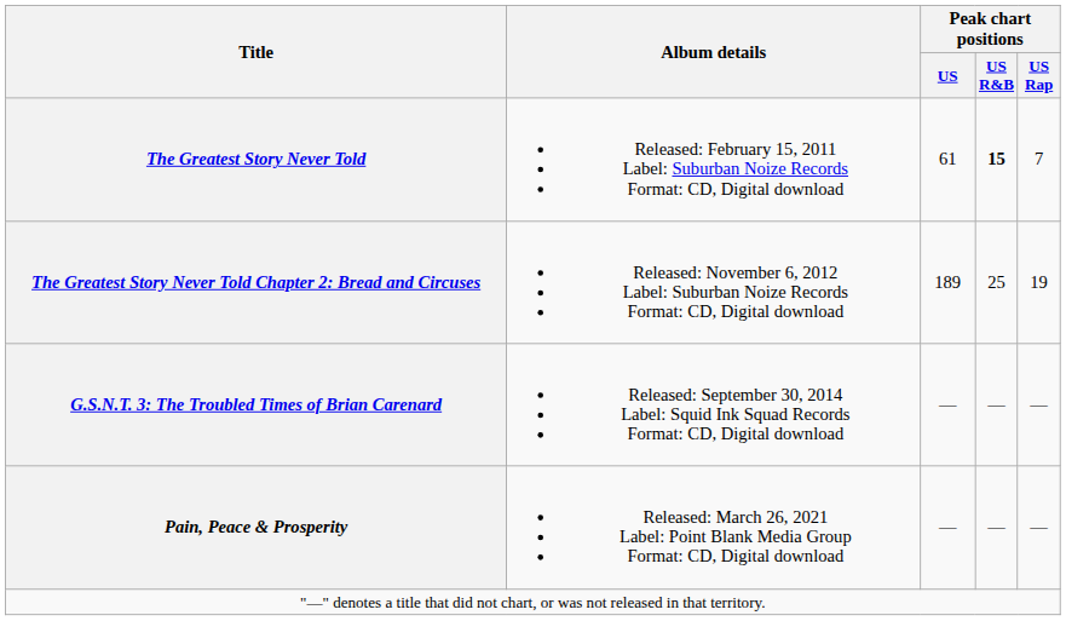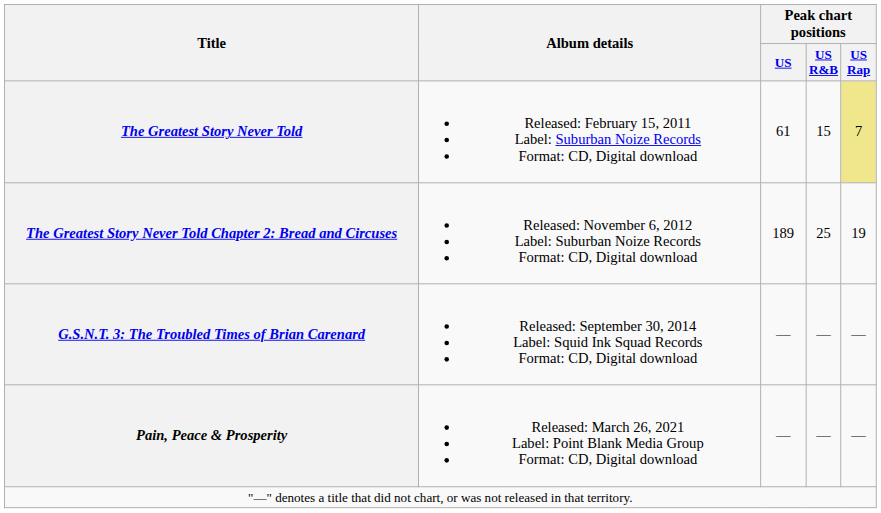The Greatest Story Never Told | Peak chart positions / US R&B: bold -> normal
The Greatest Story Never Told | Peak chart positions / US Rap: no background -> khaki background
